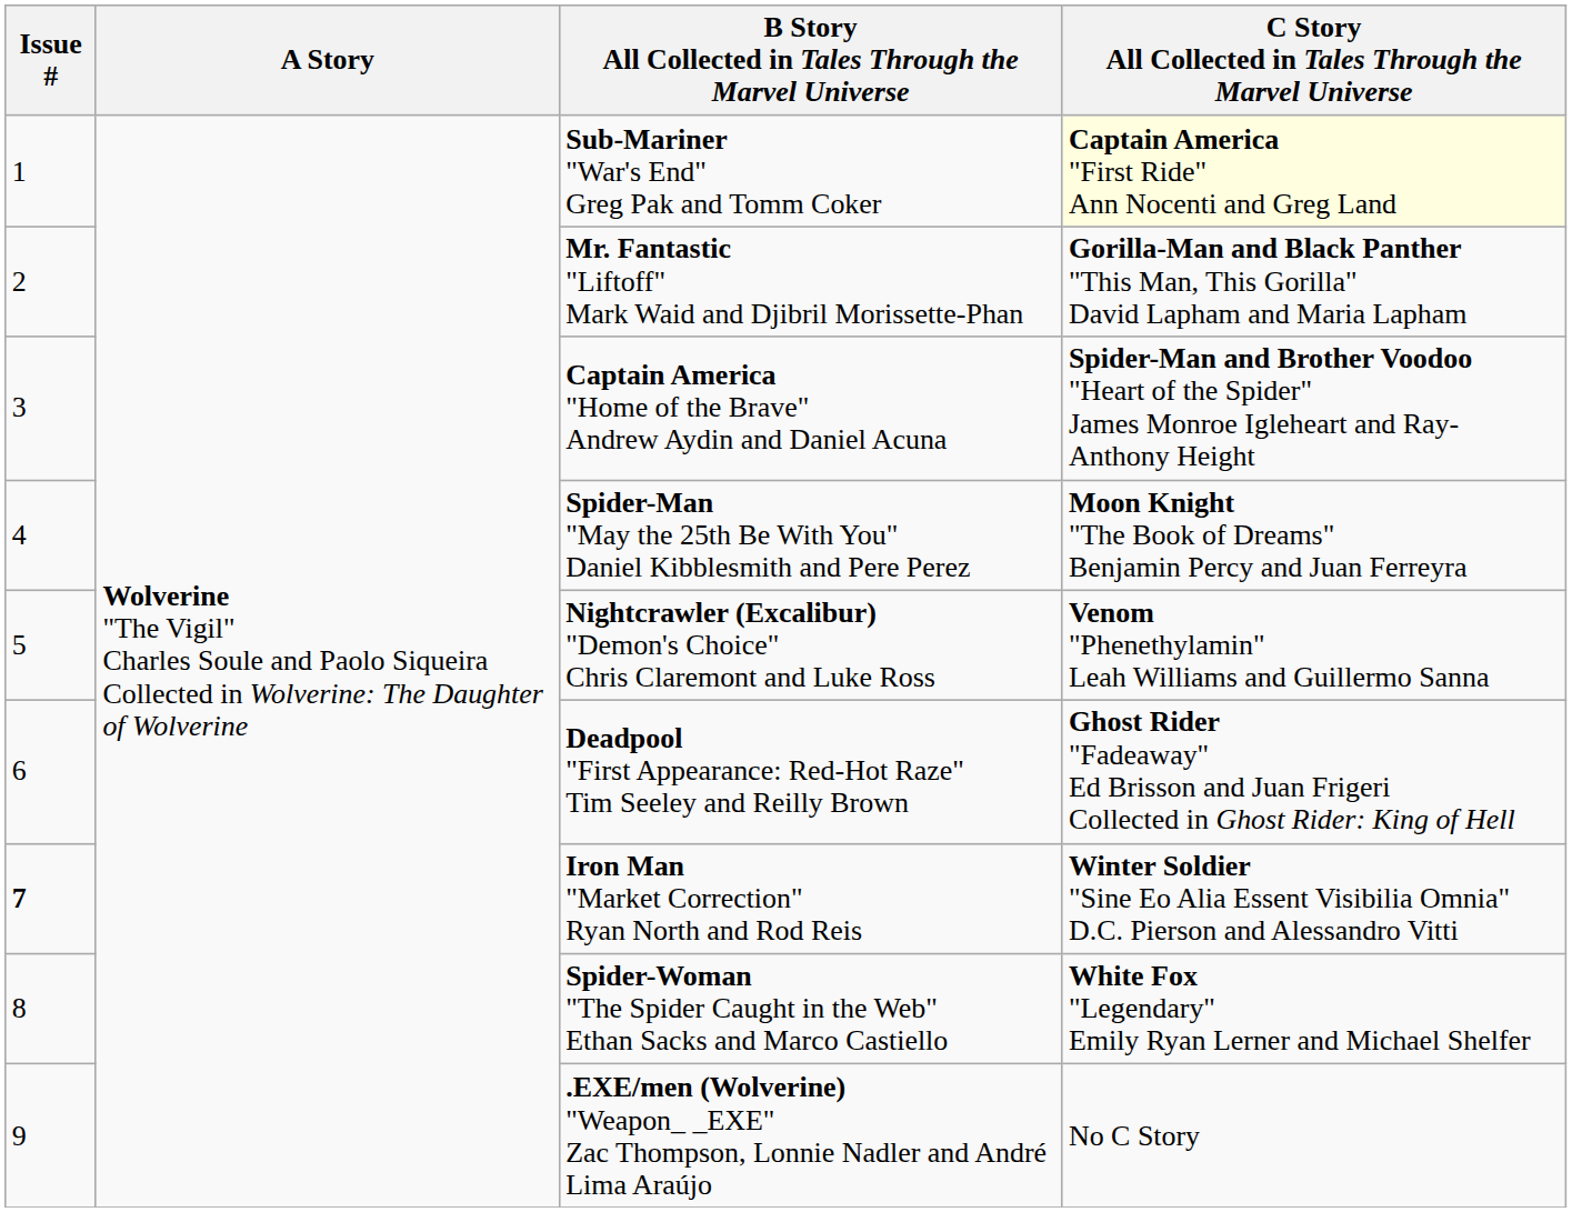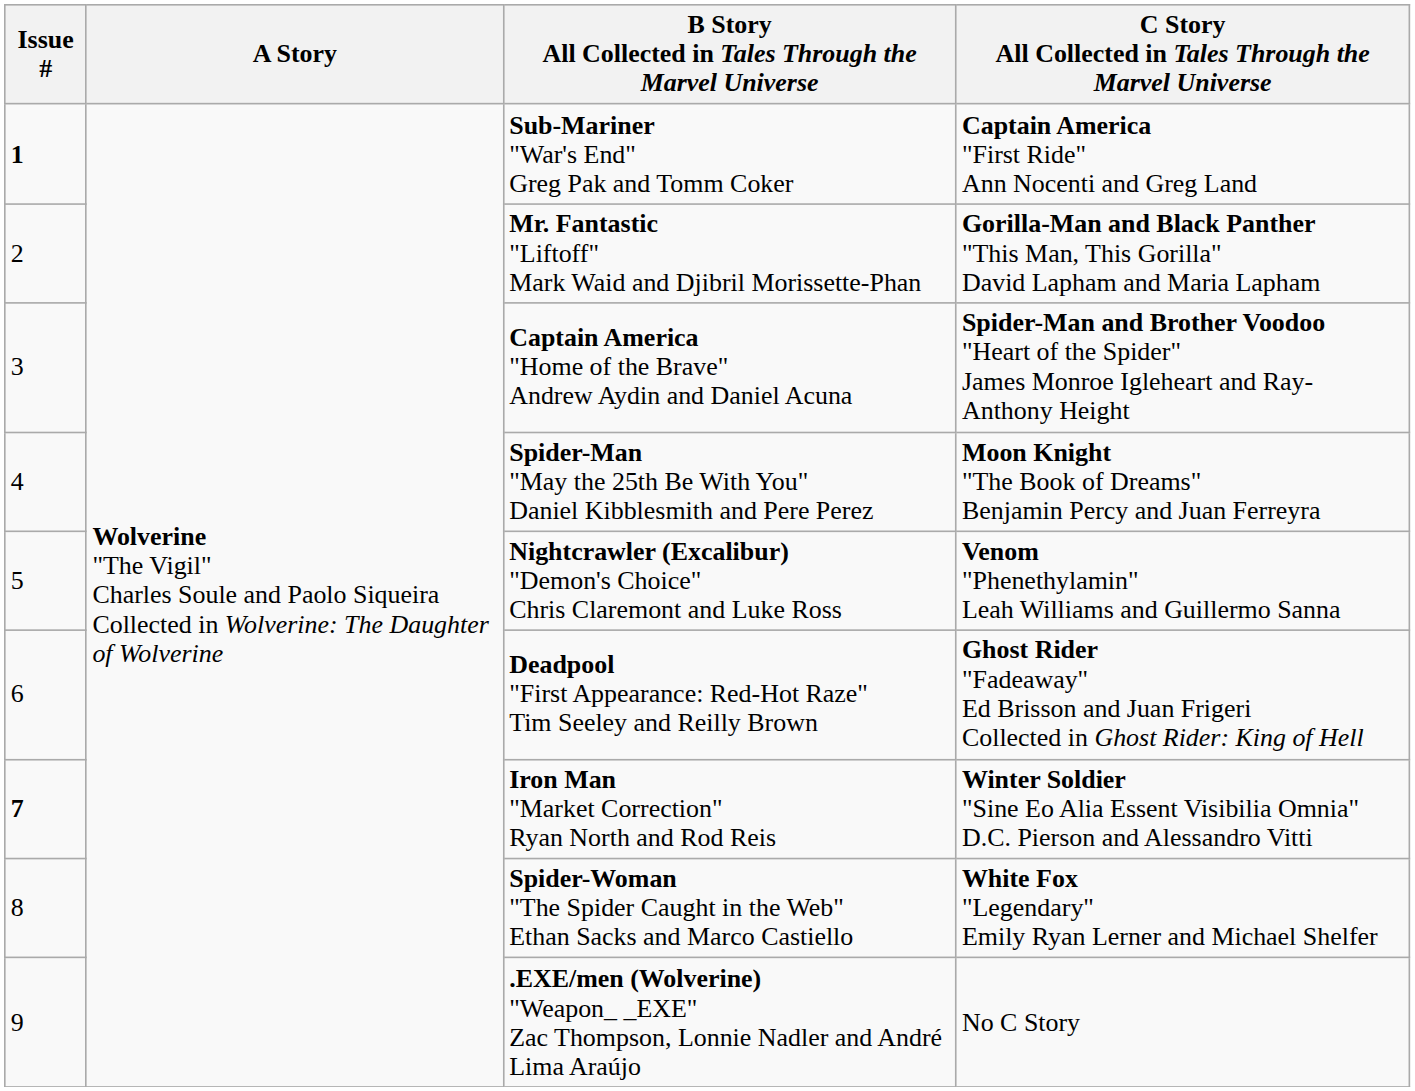Sub-Mariner "War's End" Greg Pak and Tomm Coker | Issue #: normal -> bold
Sub-Mariner "War's End" Greg Pak and Tomm Coker | C Story All Collected in Tales Through the Marvel Universe: lightyellow background -> no background
